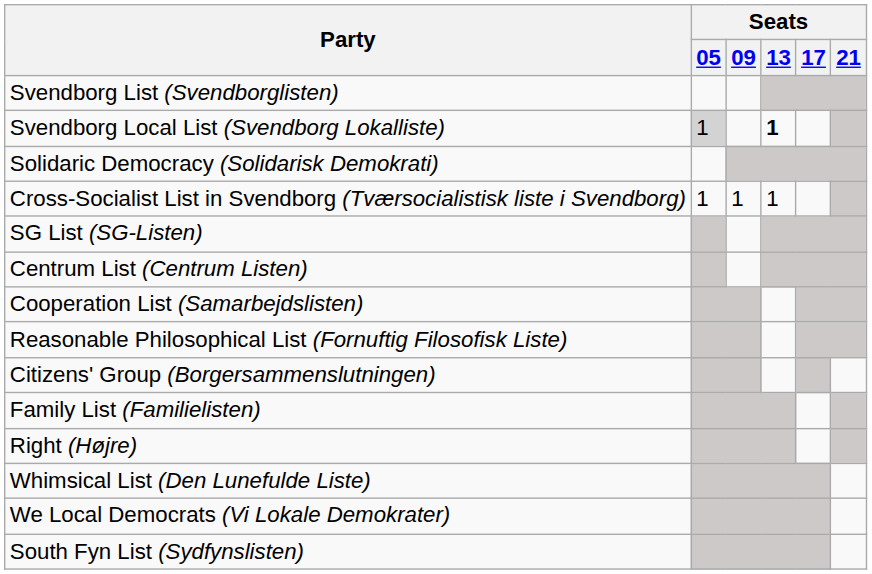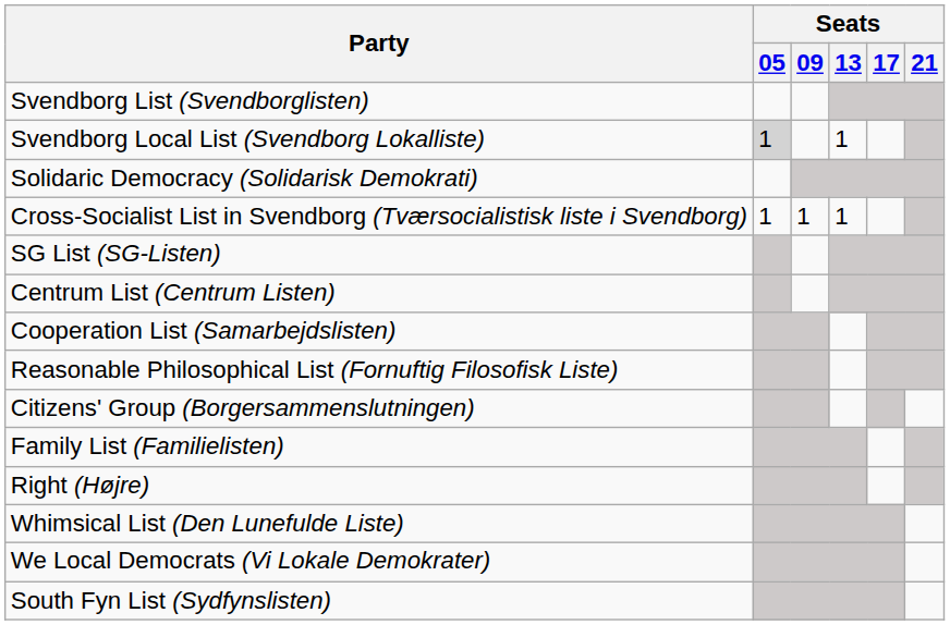Svendborg Local List (Svendborg Lokalliste) | Seats / 13: bold -> normal
